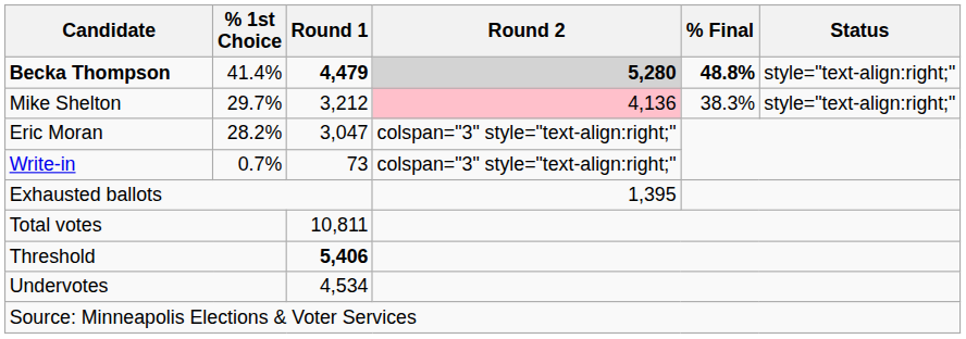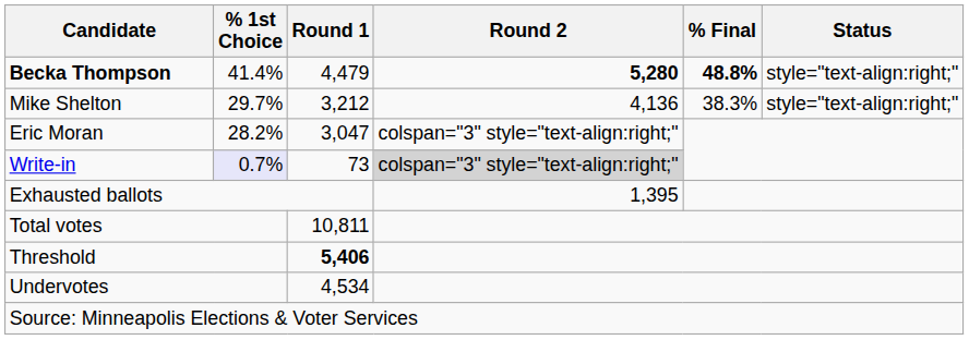Becka Thompson | Round 1: bold -> normal
Becka Thompson | Round 2: lightgrey background -> no background
Mike Shelton | Round 2: pink background -> no background
Write-in | % 1st Choice: no background -> lavender background
Write-in | Round 2: no background -> lightgrey background
